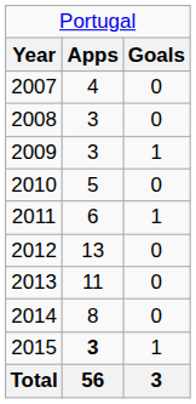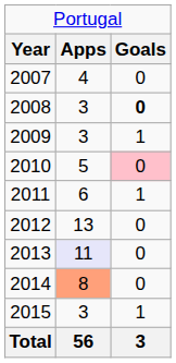2008 | column 3: normal -> bold
2010 | column 3: no background -> pink background
2013 | column 2: no background -> lavender background
2014 | column 2: no background -> lightsalmon background
2015 | column 2: bold -> normal
